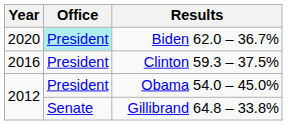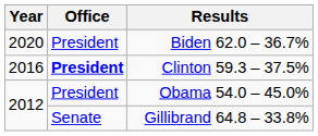Biden 62.0 – 36.7% | Office: paleturquoise background -> no background
Clinton 59.3 – 37.5% | Office: normal -> bold
